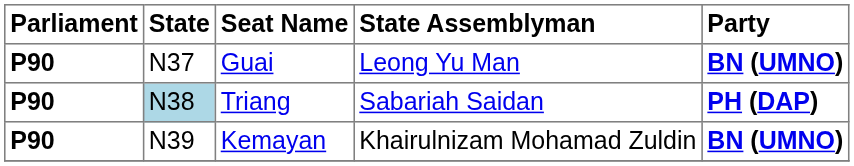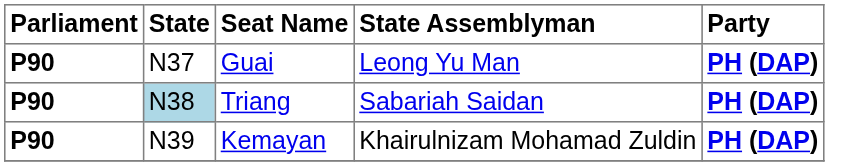Guai | Party: BN (UMNO) -> PH (DAP)
Kemayan | Party: BN (UMNO) -> PH (DAP)
